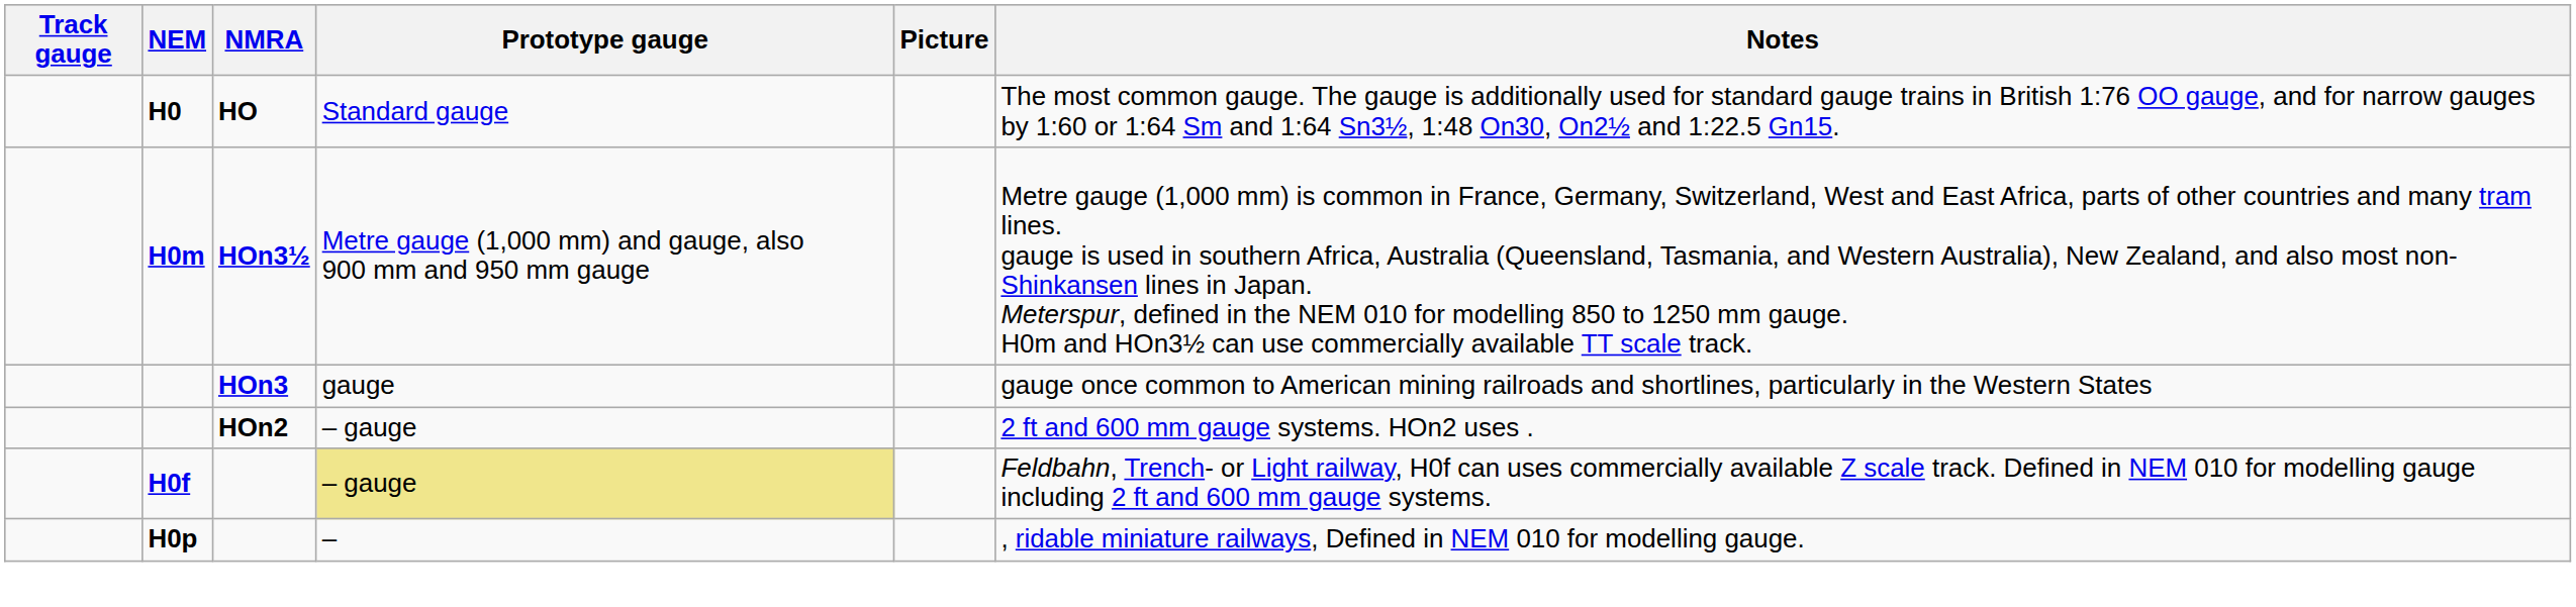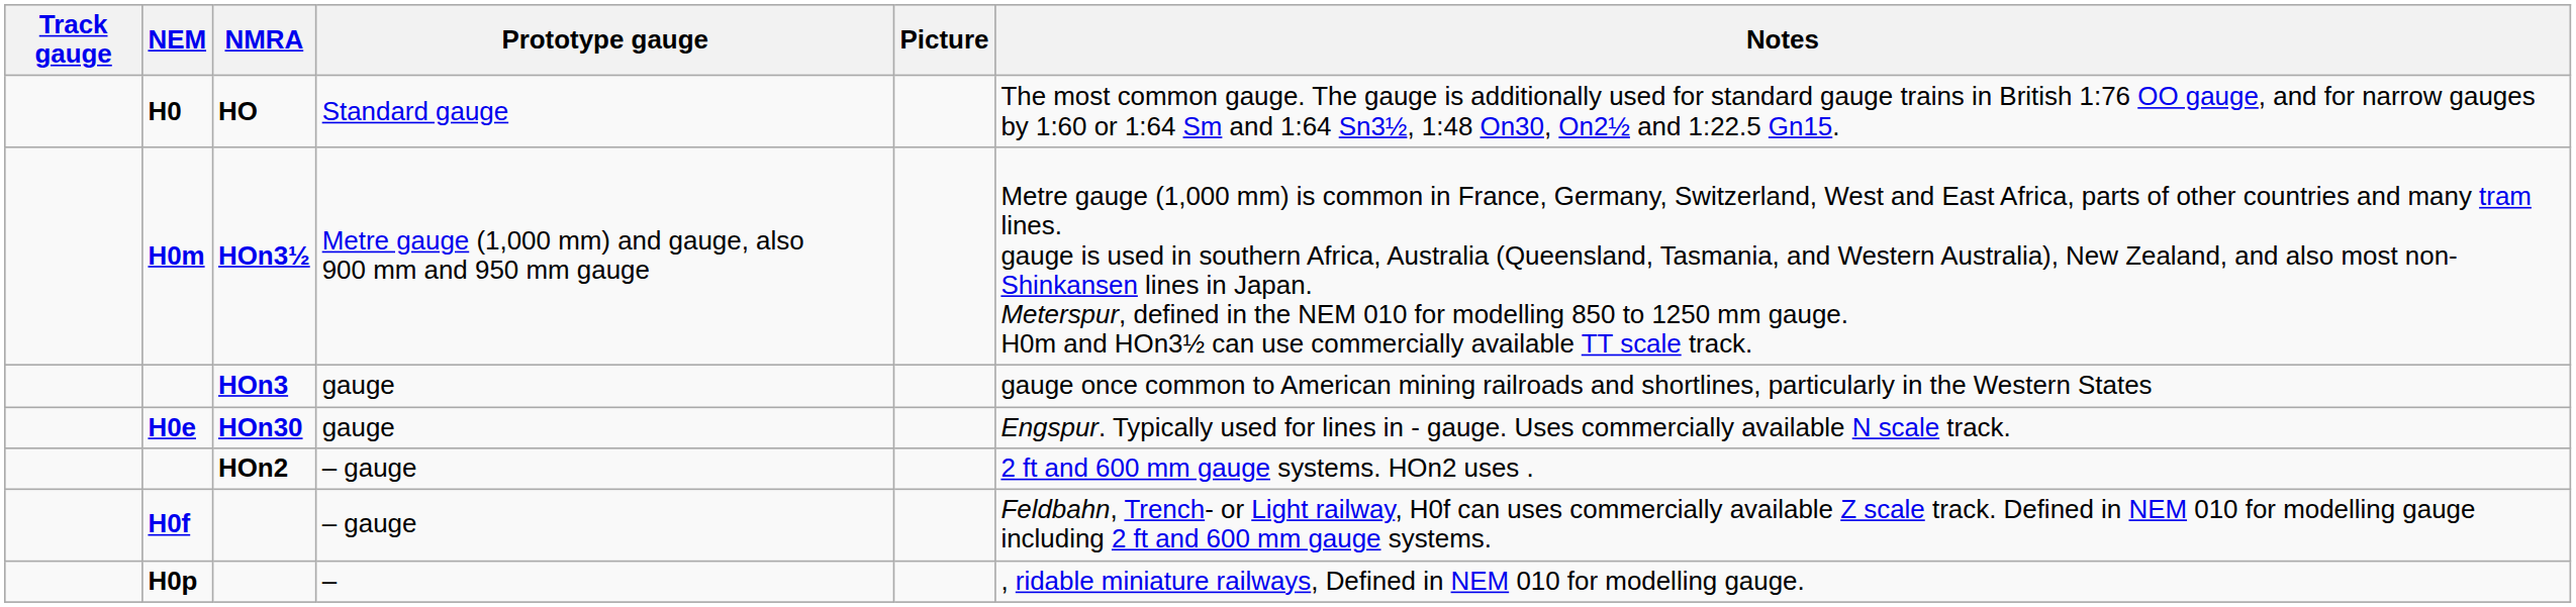+ row: H0e | HOn30 | gauge | Engspur. Typically used for lines in - gauge. Uses commercially available N scale track.
H0f | Prototype gauge: khaki background -> no background
